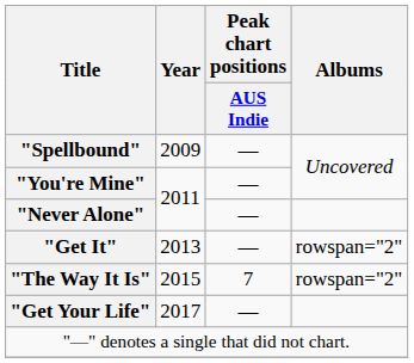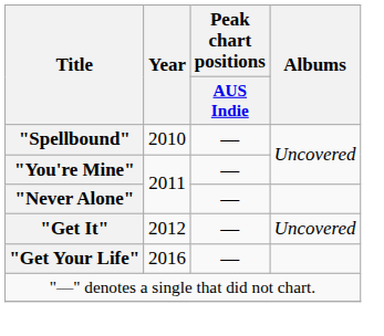"Spellbound" | Year: 2009 -> 2010
"Get It" | Year: 2013 -> 2012
"Get It" | Albums: rowspan="2" -> Uncovered
- row: "The Way It Is" | 2015 | 7 | rowspan="2"
"Get Your Life" | Year: 2017 -> 2016
